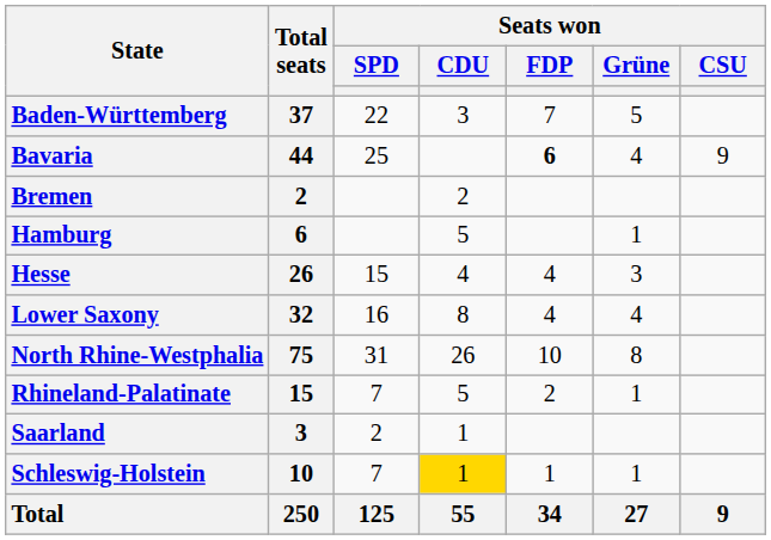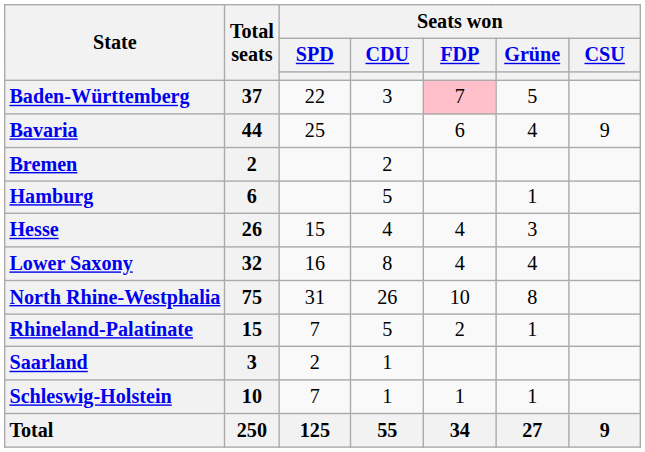Baden-Württemberg | Seats won / FDP: no background -> pink background
Bavaria | Seats won / FDP: bold -> normal
Schleswig-Holstein | Seats won / CDU: gold background -> no background
